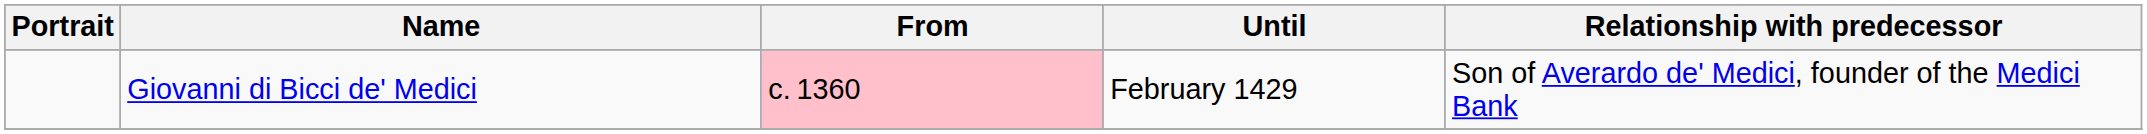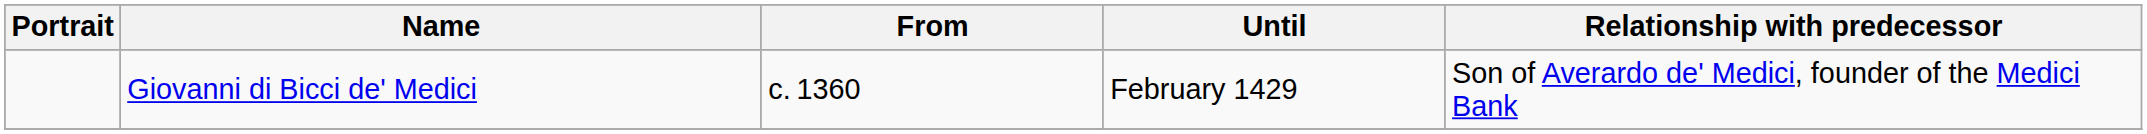Giovanni di Bicci de' Medici | From: pink background -> no background
